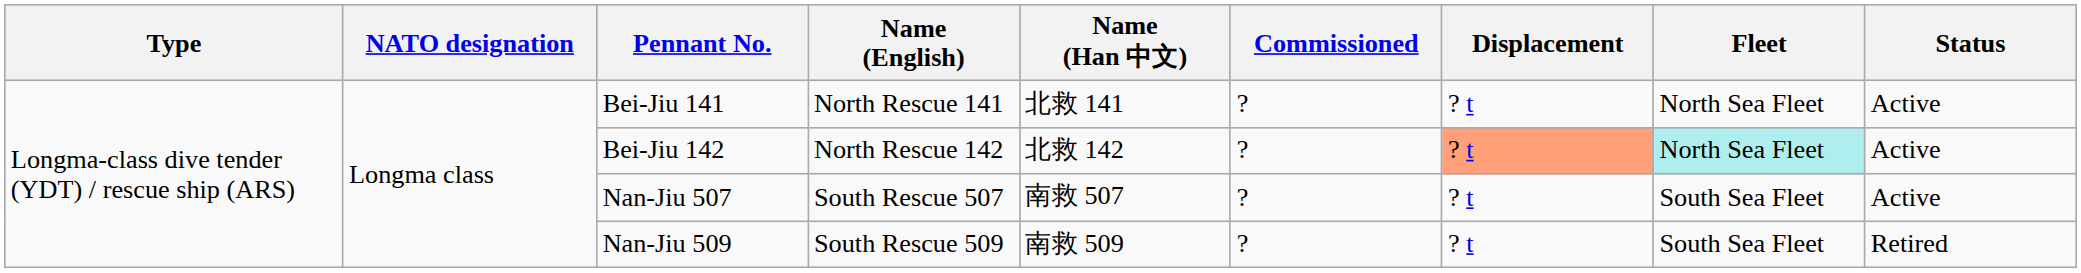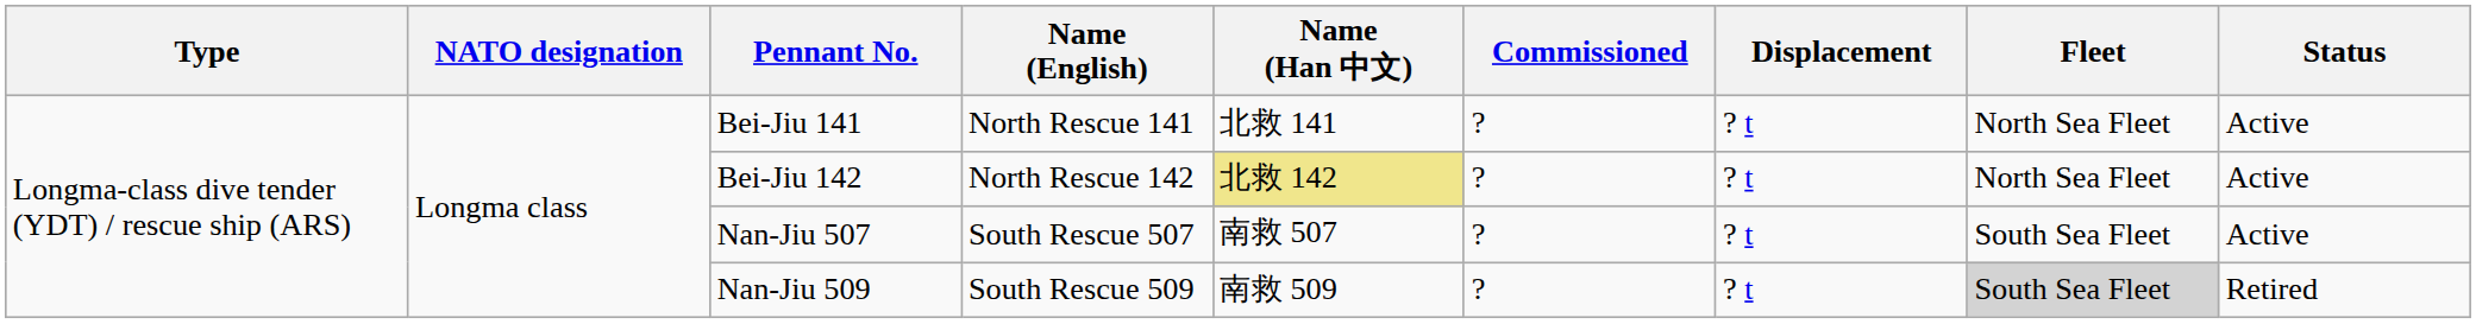Bei-Jiu 142 | Name (Han 中文): no background -> khaki background
Bei-Jiu 142 | Displacement: lightsalmon background -> no background
Bei-Jiu 142 | Fleet: paleturquoise background -> no background
Nan-Jiu 509 | Fleet: no background -> lightgrey background
